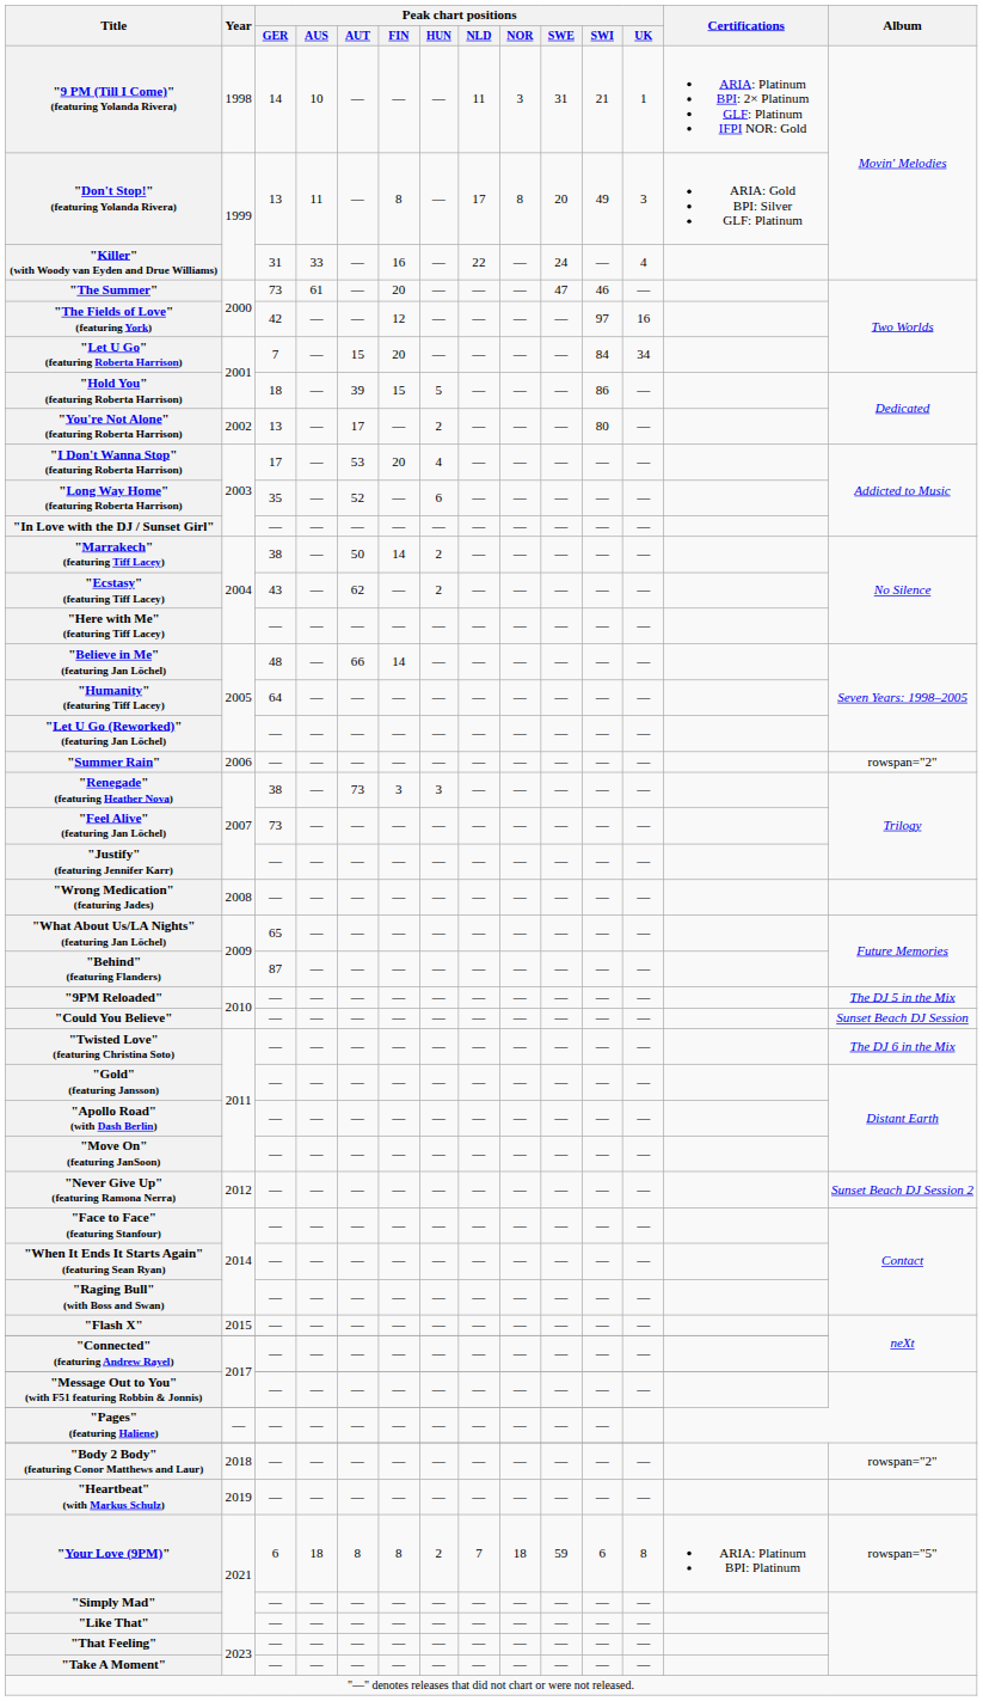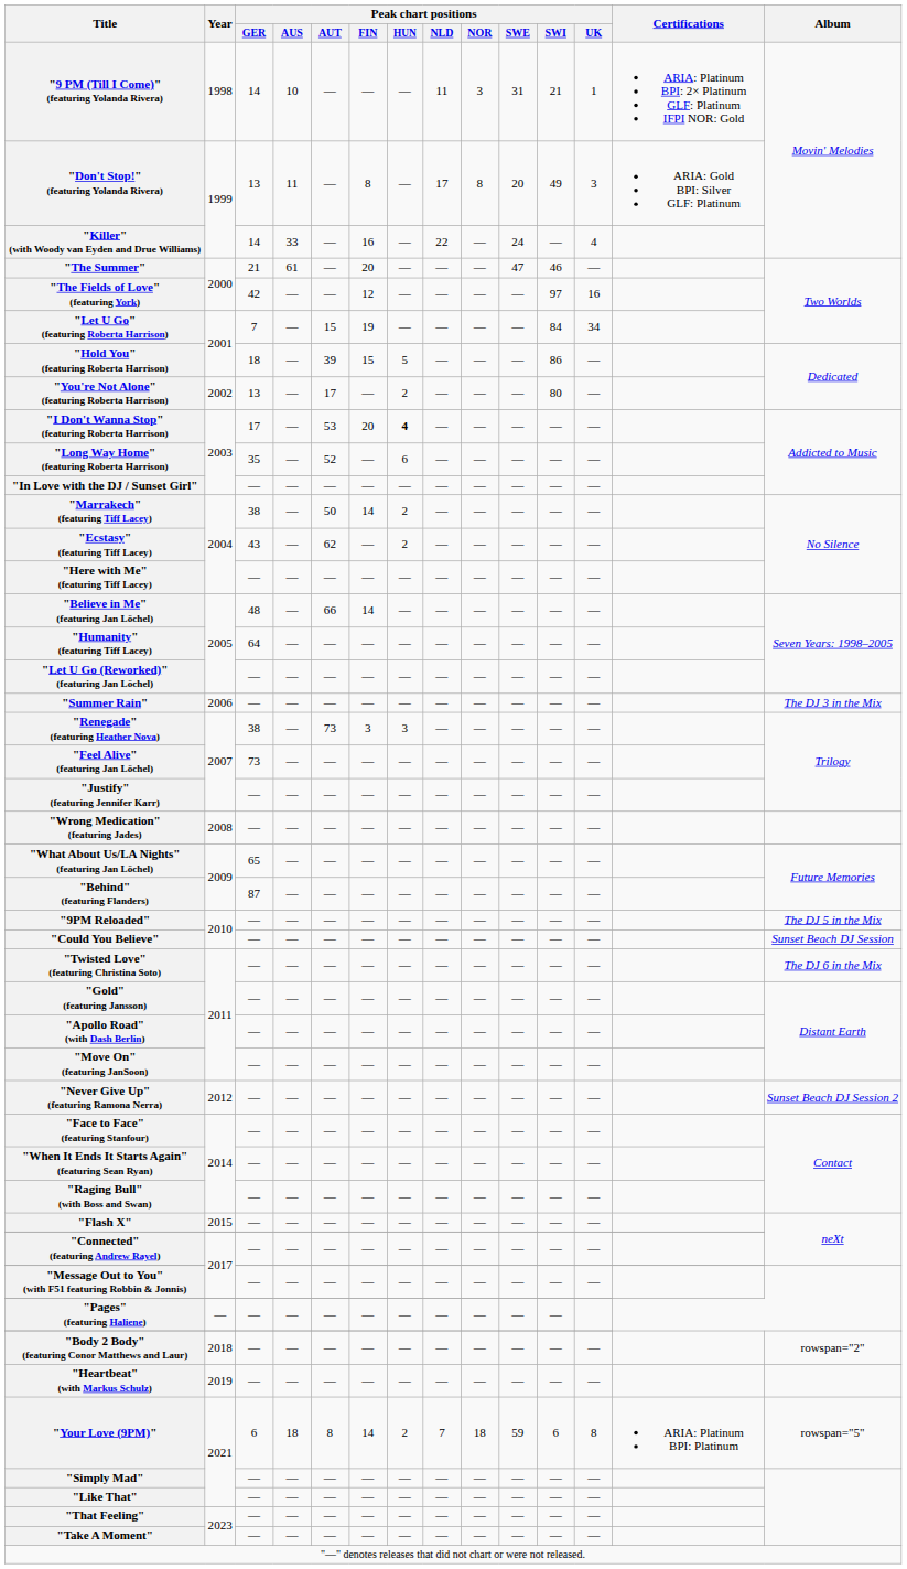"Killer" (with Woody van Eyden and Drue Williams) | Peak chart positions / GER: 31 -> 14
"The Summer" | Peak chart positions / GER: 73 -> 21
"Let U Go" (featuring Roberta Harrison) | Peak chart positions / FIN: 20 -> 19
"I Don't Wanna Stop" (featuring Roberta Harrison) | Peak chart positions / HUN: normal -> bold
"Summer Rain" | Album: rowspan="2" -> The DJ 3 in the Mix
"Your Love (9PM)" | Peak chart positions / FIN: 8 -> 14
